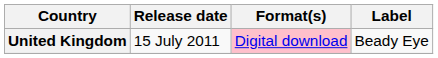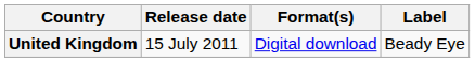United Kingdom | Format(s): pink background -> no background
